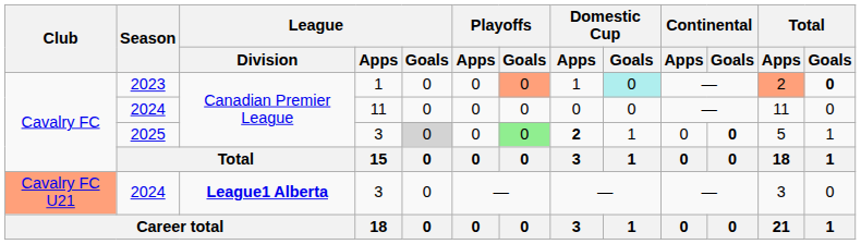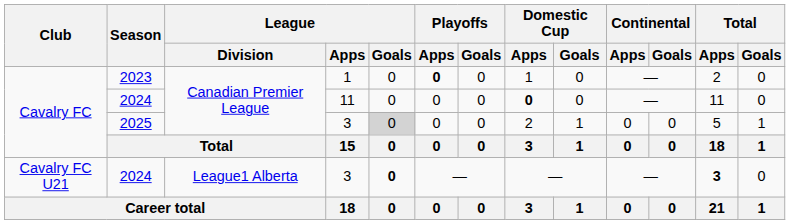2023 | Playoffs / Apps: normal -> bold
2023 | Playoffs / Goals: lightsalmon background -> no background
2023 | Domestic Cup / Goals: paleturquoise background -> no background
2023 | Total / Apps: lightsalmon background -> no background
2023 | Total / Goals: bold -> normal
2024 / 11 | Domestic Cup / Apps: normal -> bold
2025 | Playoffs / Goals: lightgreen background -> no background
2025 | Domestic Cup / Apps: bold -> normal
2025 | Continental / Goals: bold -> normal
2024 / 3 | Club: lightsalmon background -> no background
2024 / 3 | League / Division: bold -> normal
2024 / 3 | League / Goals: normal -> bold
2024 / 3 | Total / Apps: normal -> bold
